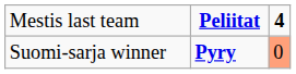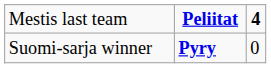Suomi-sarja winner | column 3: lightsalmon background -> no background
